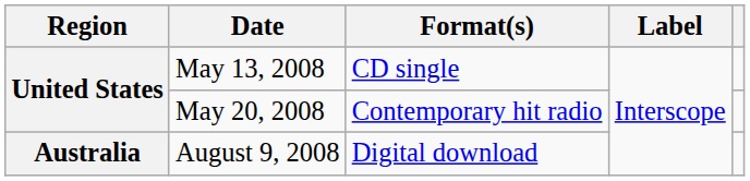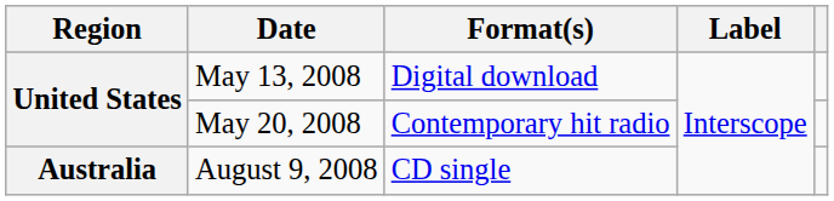May 13, 2008 | Format(s): CD single -> Digital download
August 9, 2008 | Format(s): Digital download -> CD single
